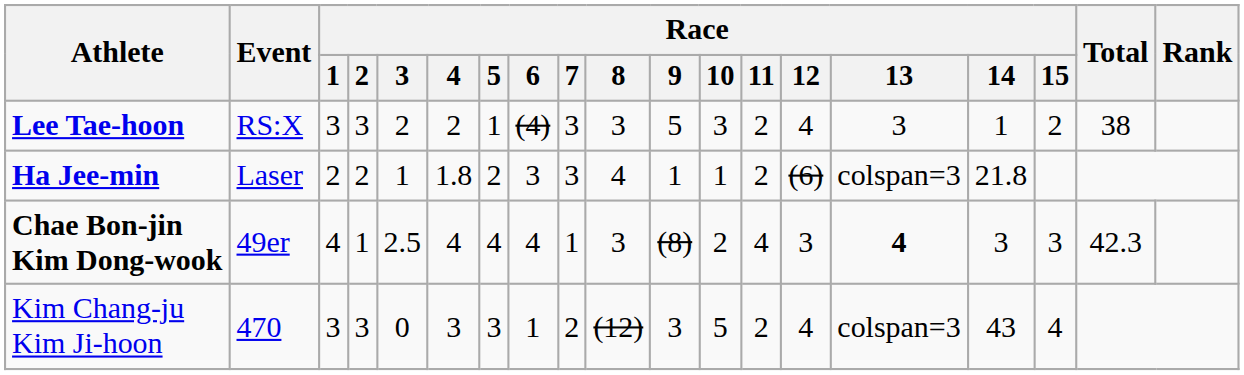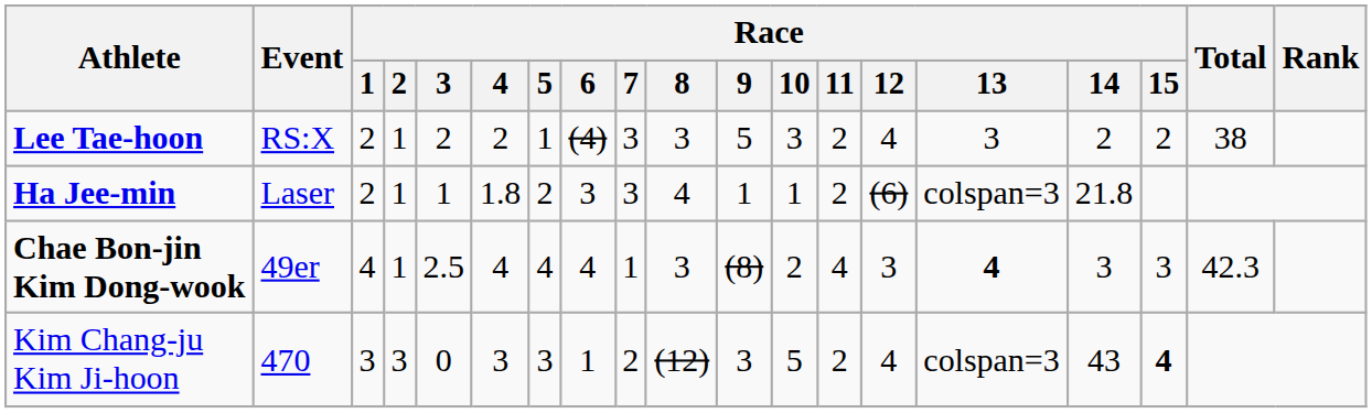Lee Tae-hoon | Race / 1: 3 -> 2
Lee Tae-hoon | Race / 2: 3 -> 1
Lee Tae-hoon | Race / 14: 1 -> 2
Ha Jee-min | Race / 2: 2 -> 1
Kim Chang-ju Kim Ji-hoon | Race / 15: normal -> bold
